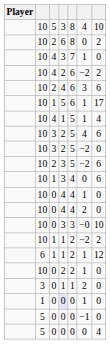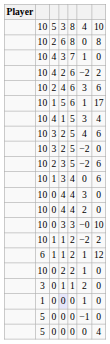row 3 | column 7: 2 -> 8
row 8 | column 6: 1 -> 3
row 13 | column 6: 1 -> 3
